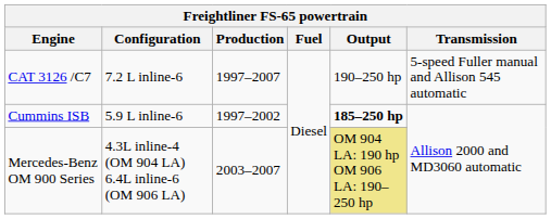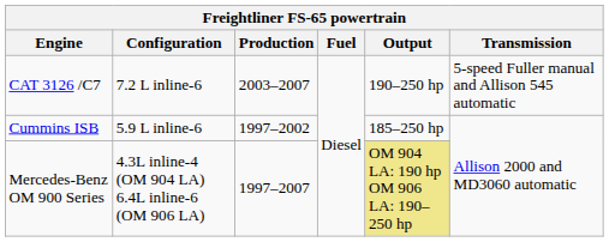CAT 3126 /C7 | Production: 1997–2007 -> 2003–2007
Cummins ISB | Output: bold -> normal
Mercedes-Benz OM 900 Series | Production: 2003–2007 -> 1997–2007
